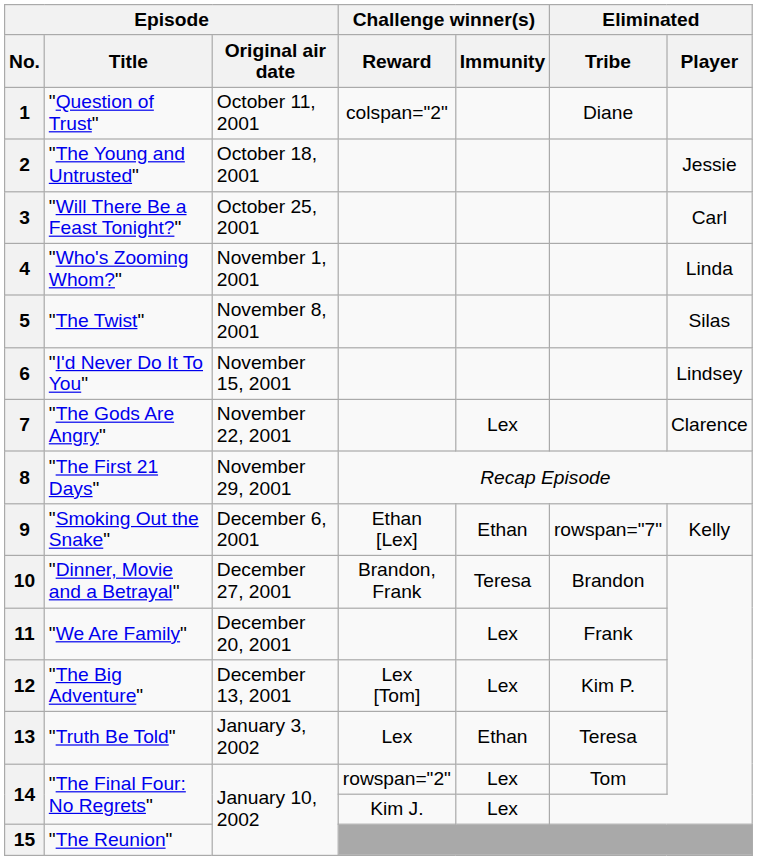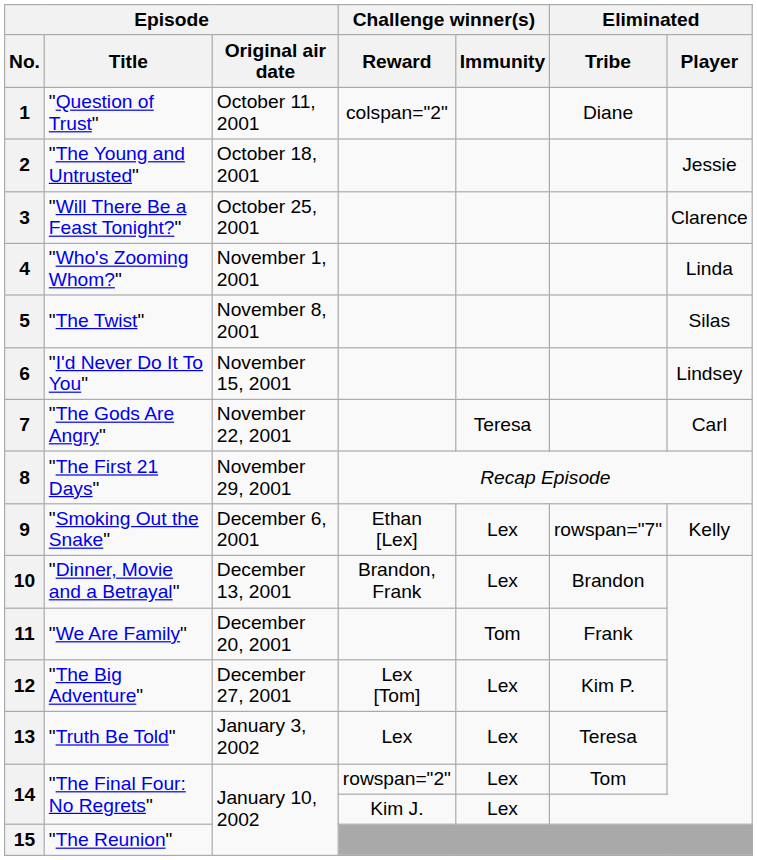3 | Eliminated / Player: Carl -> Clarence
7 | Challenge winner(s) / Immunity: Lex -> Teresa
7 | Eliminated / Player: Clarence -> Carl
9 | Challenge winner(s) / Immunity: Ethan -> Lex
10 | Episode / Original air date: December 27, 2001 -> December 13, 2001
10 | Challenge winner(s) / Immunity: Teresa -> Lex
11 | Challenge winner(s) / Immunity: Lex -> Tom
12 | Episode / Original air date: December 13, 2001 -> December 27, 2001
13 | Challenge winner(s) / Immunity: Ethan -> Lex
